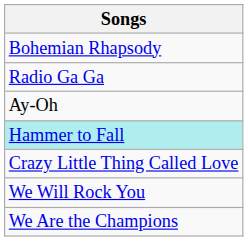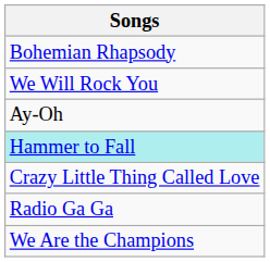row 3 | column 1: Radio Ga Ga -> We Will Rock You
row 7 | column 1: We Will Rock You -> Radio Ga Ga
